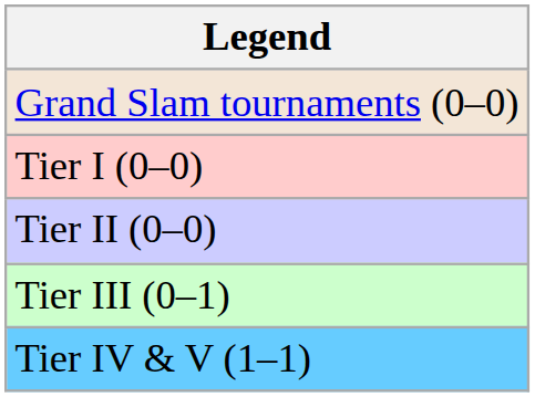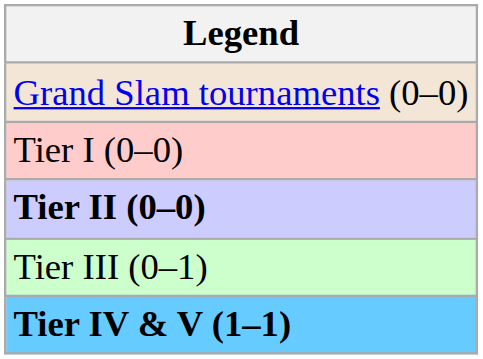Tier II (0–0) | Legend: normal -> bold
Tier IV & V (1–1) | Legend: normal -> bold
